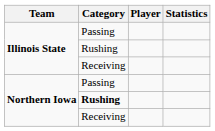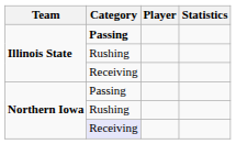Illinois State / Passing | Category: normal -> bold
Northern Iowa / Rushing | Category: bold -> normal
Northern Iowa / Receiving | Category: no background -> lavender background
